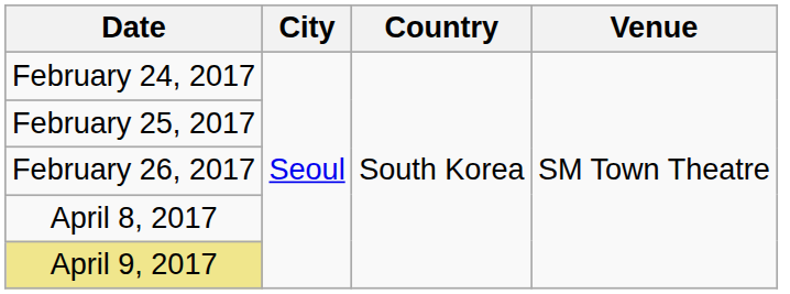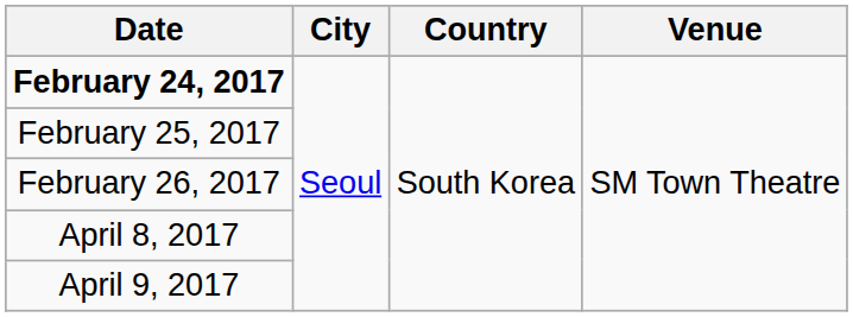February 24, 2017 | Date: normal -> bold
April 9, 2017 | Date: khaki background -> no background
